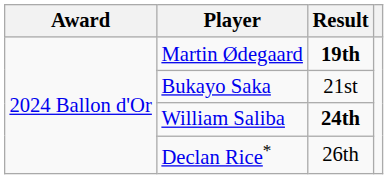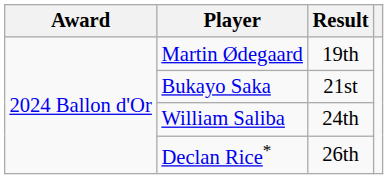Martin Ødegaard | Result: bold -> normal
William Saliba | Result: bold -> normal
